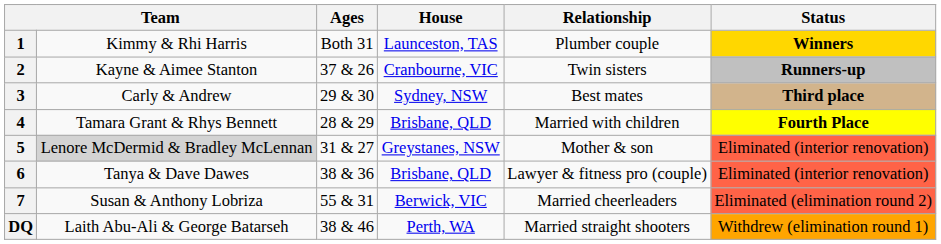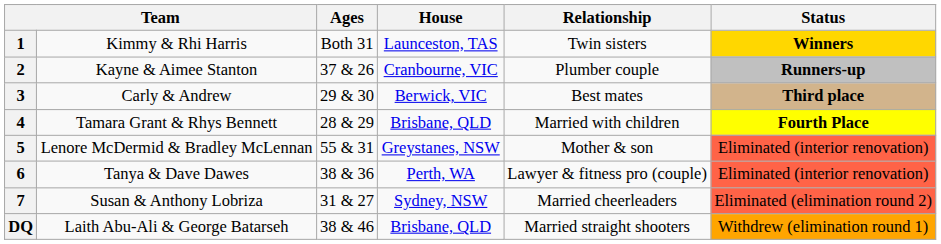1 | Relationship: Plumber couple -> Twin sisters
2 | Relationship: Twin sisters -> Plumber couple
3 | House: Sydney, NSW -> Berwick, VIC
5 | column 2: lightgrey background -> no background
5 | Ages: 31 & 27 -> 55 & 31
6 | House: Brisbane, QLD -> Perth, WA
7 | Ages: 55 & 31 -> 31 & 27
7 | House: Berwick, VIC -> Sydney, NSW
DQ | House: Perth, WA -> Brisbane, QLD
